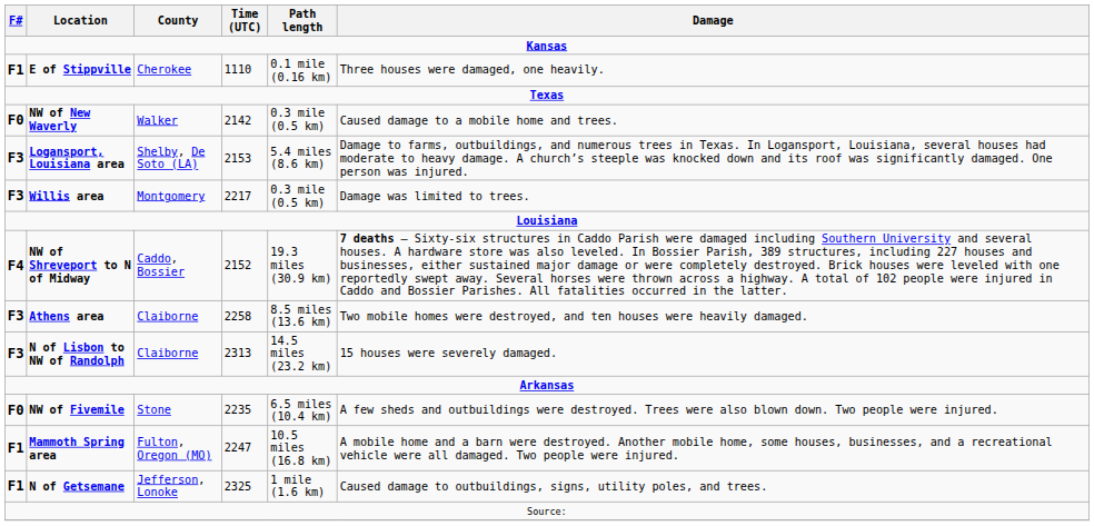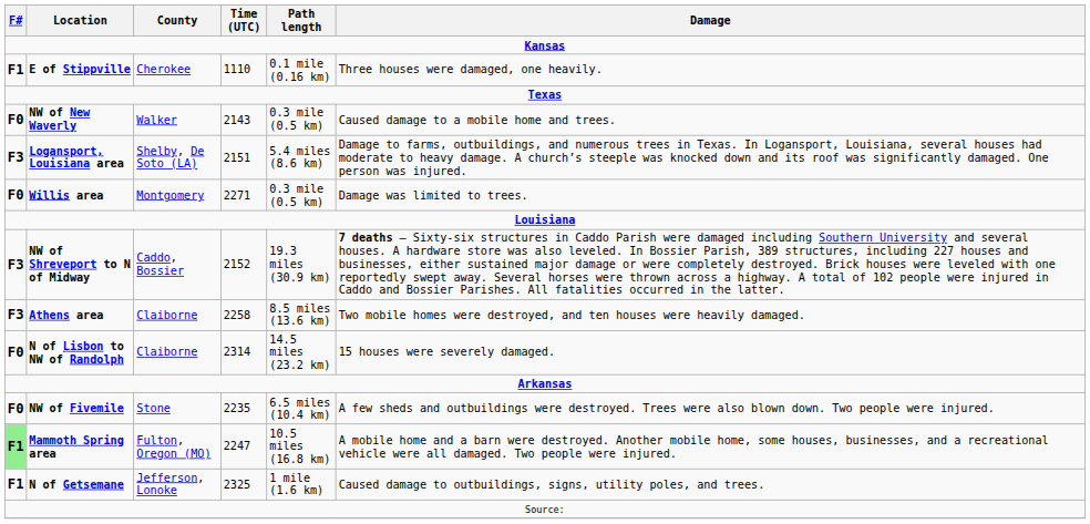NW of New Waverly | Time (UTC): 2142 -> 2143
Logansport, Louisiana area | Time (UTC): 2153 -> 2151
Willis area | F#: F3 -> F0
Willis area | Time (UTC): 2217 -> 2271
NW of Shreveport to N of Midway | F#: F4 -> F3
N of Lisbon to NW of Randolph | F#: F3 -> F0
N of Lisbon to NW of Randolph | Time (UTC): 2313 -> 2314
Mammoth Spring area | F#: no background -> lightgreen background
